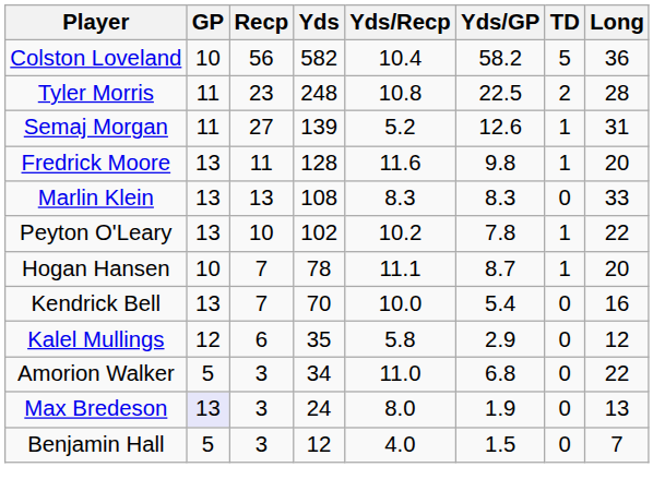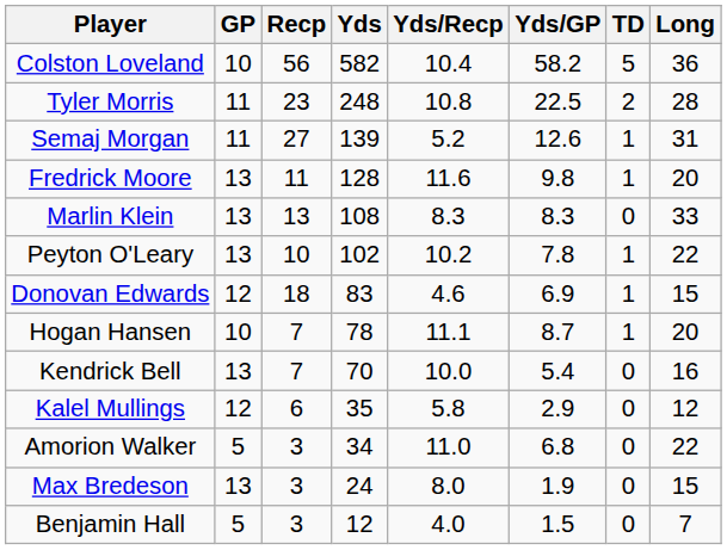+ row: Donovan Edwards | 12 | 18 | 83 | 4.6 | 6.9 | 1 | 15
Max Bredeson | GP: lavender background -> no background
Max Bredeson | Long: 13 -> 15
